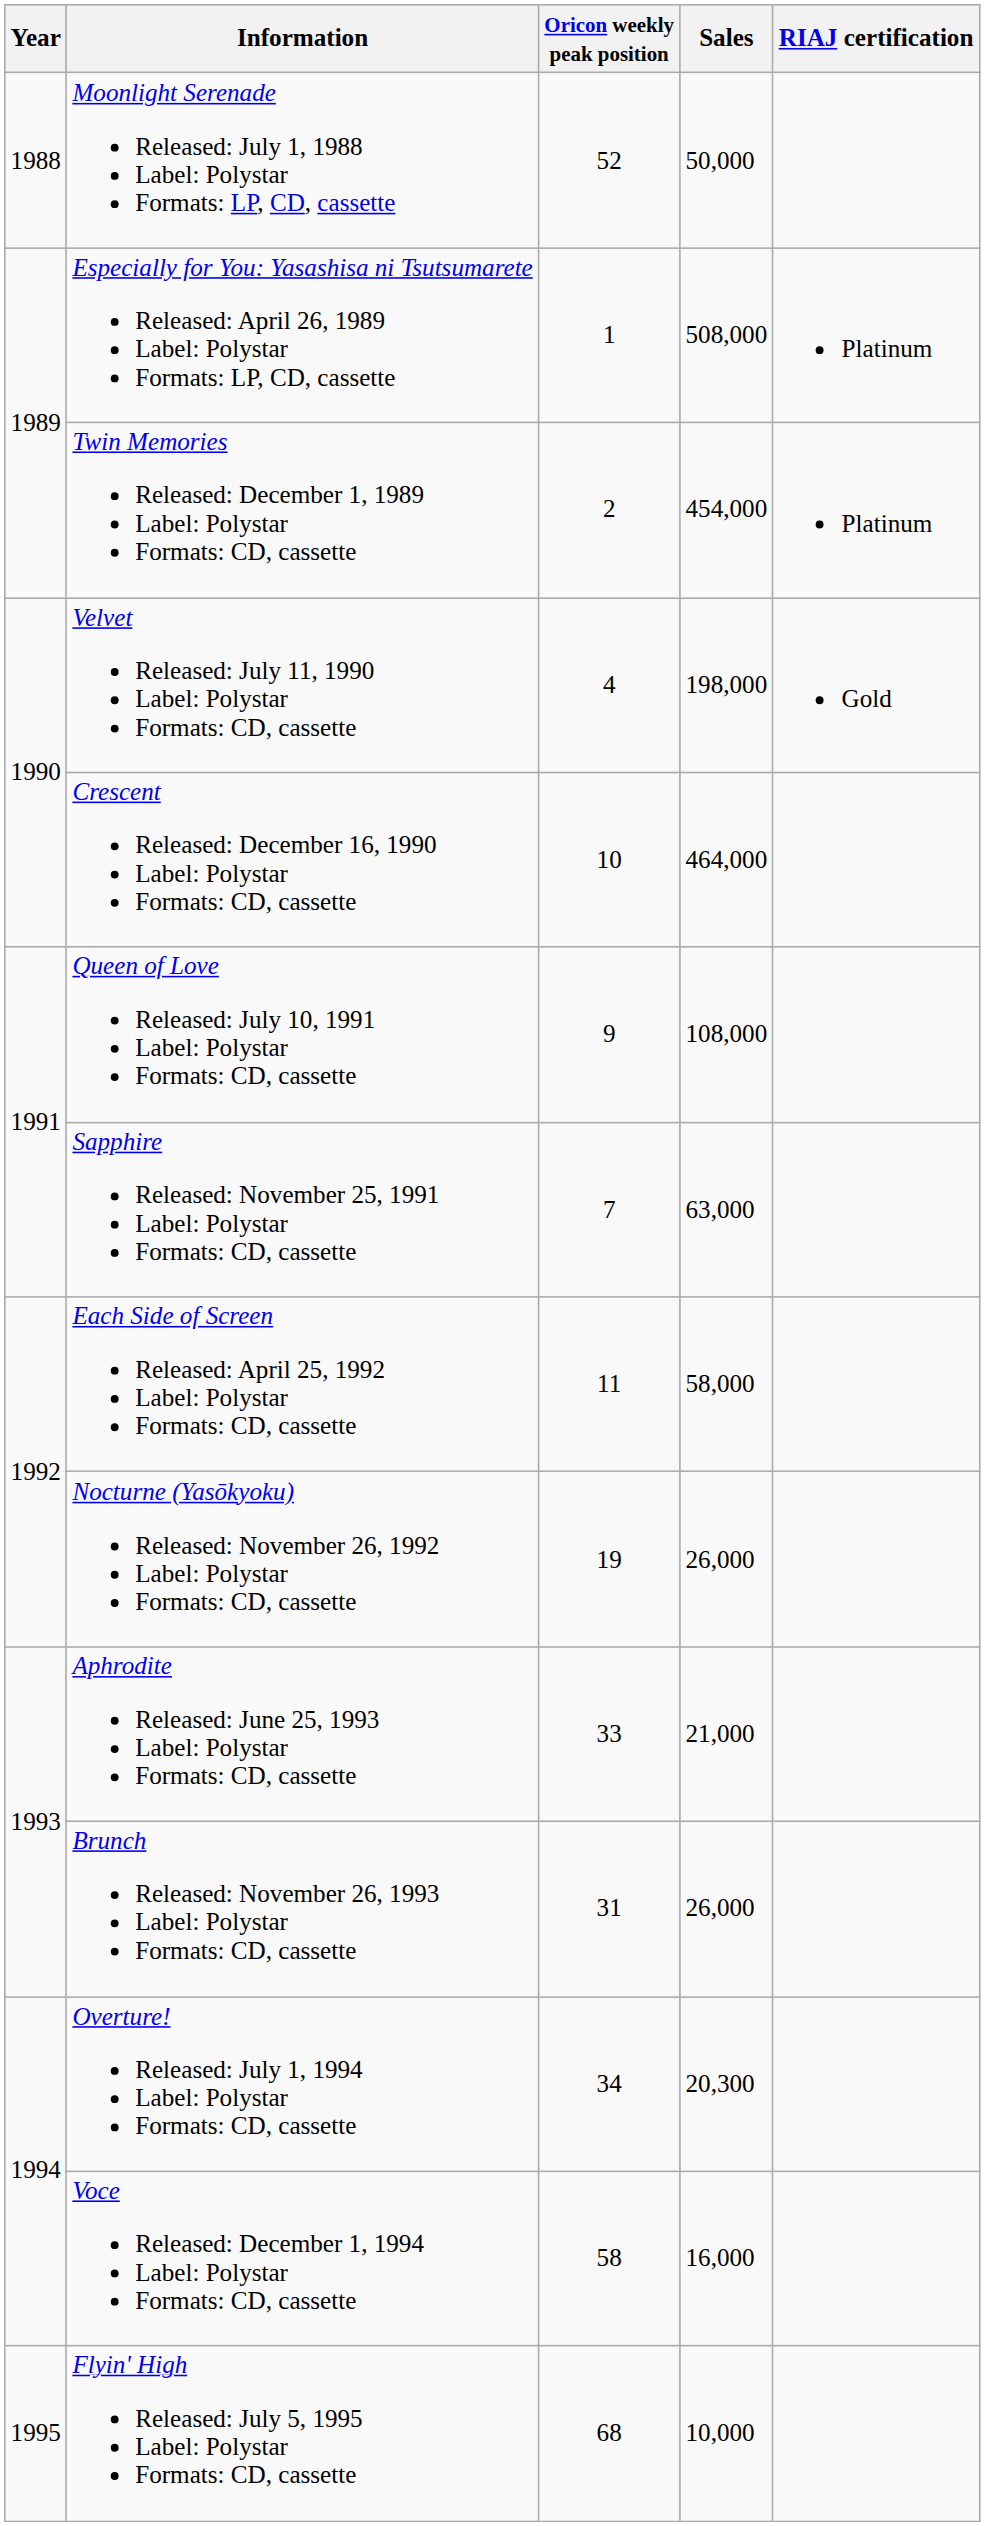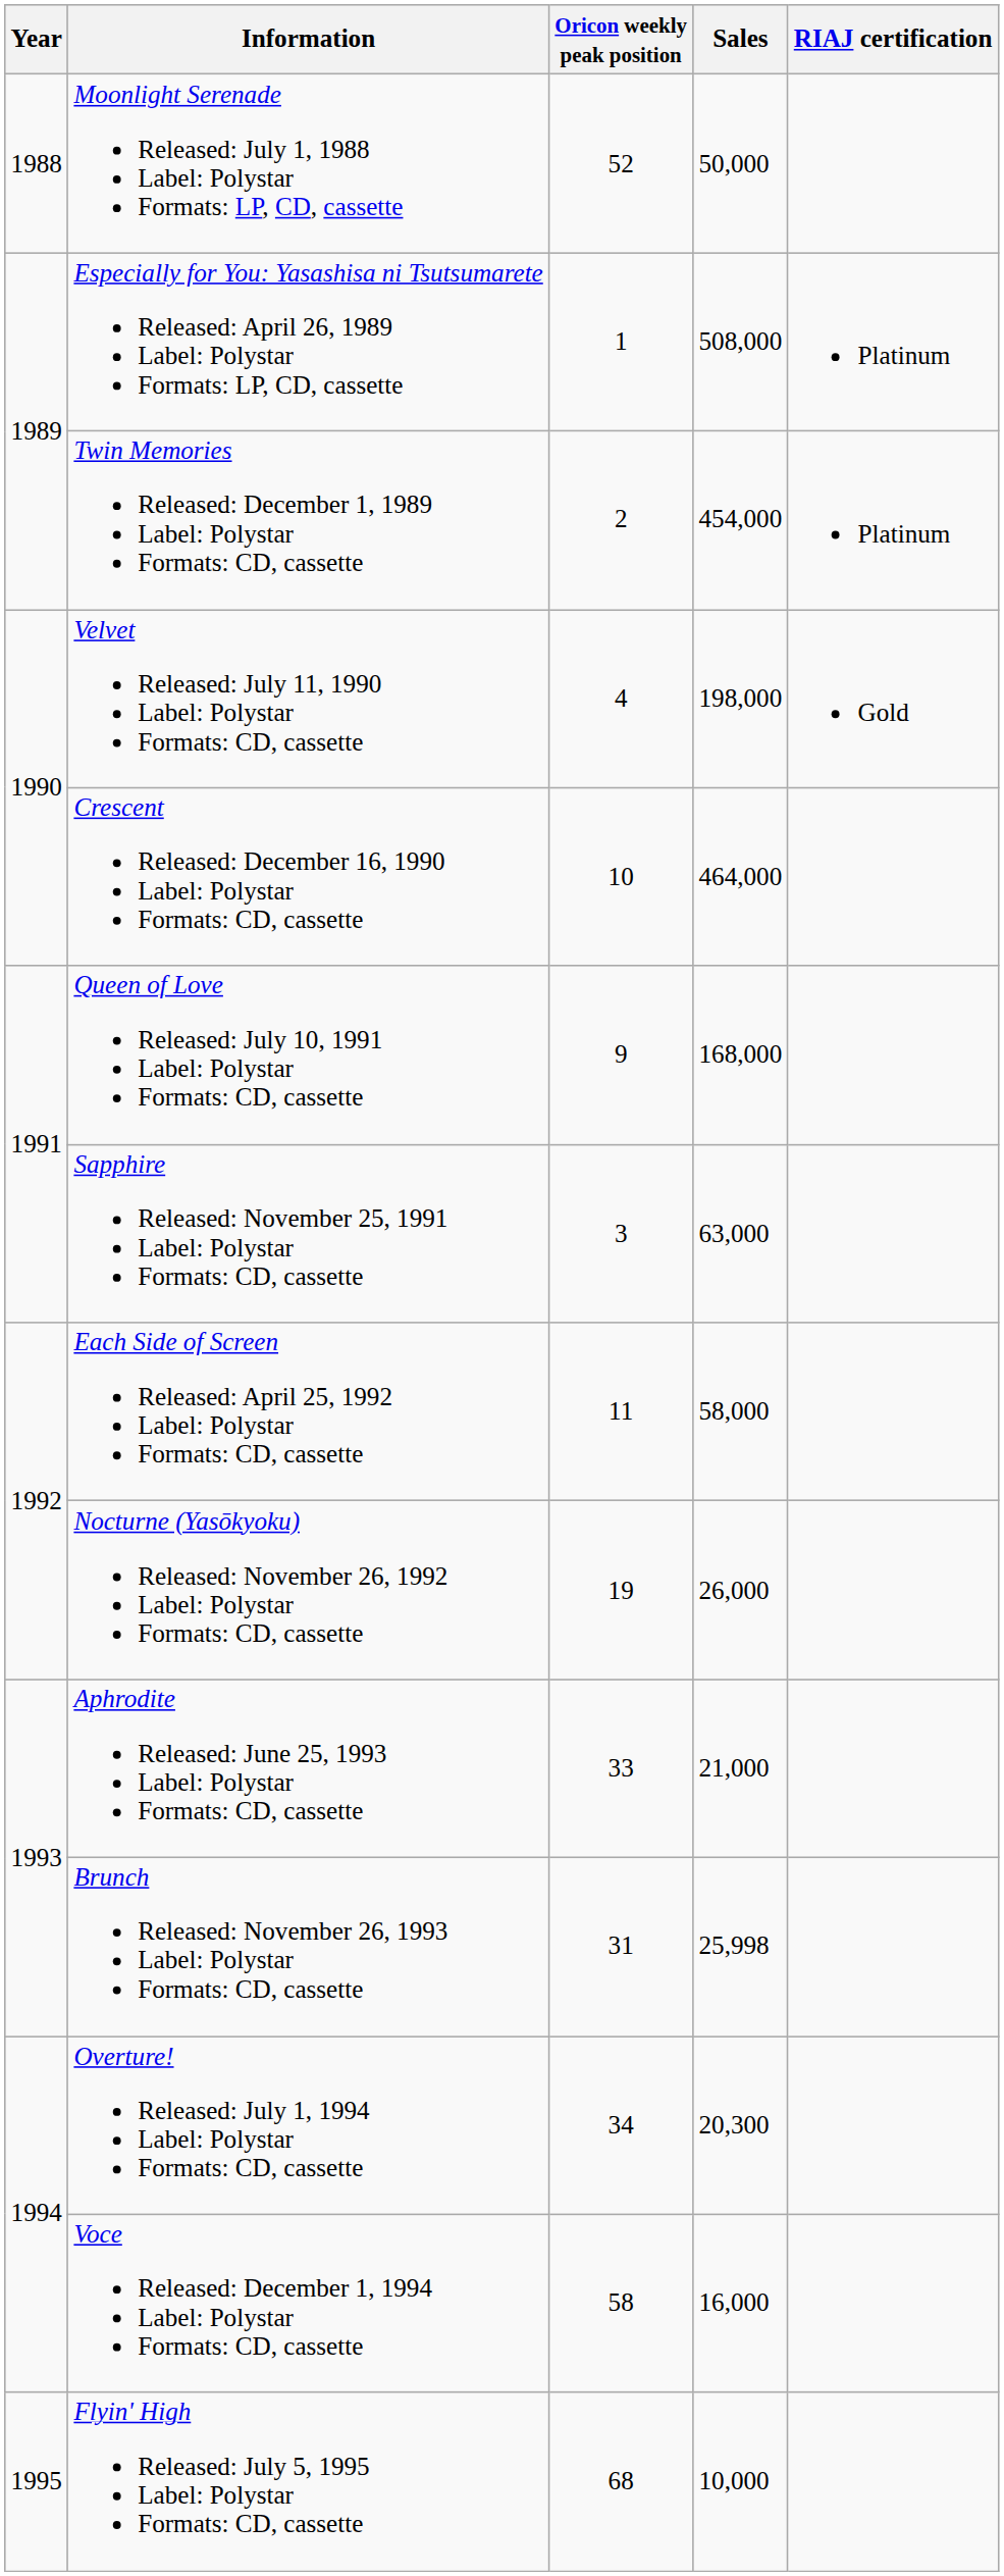row 7 | Sales: 108,000 -> 168,000
row 8 | Oricon weekly peak position: 7 -> 3
row 12 | Sales: 26,000 -> 25,998
